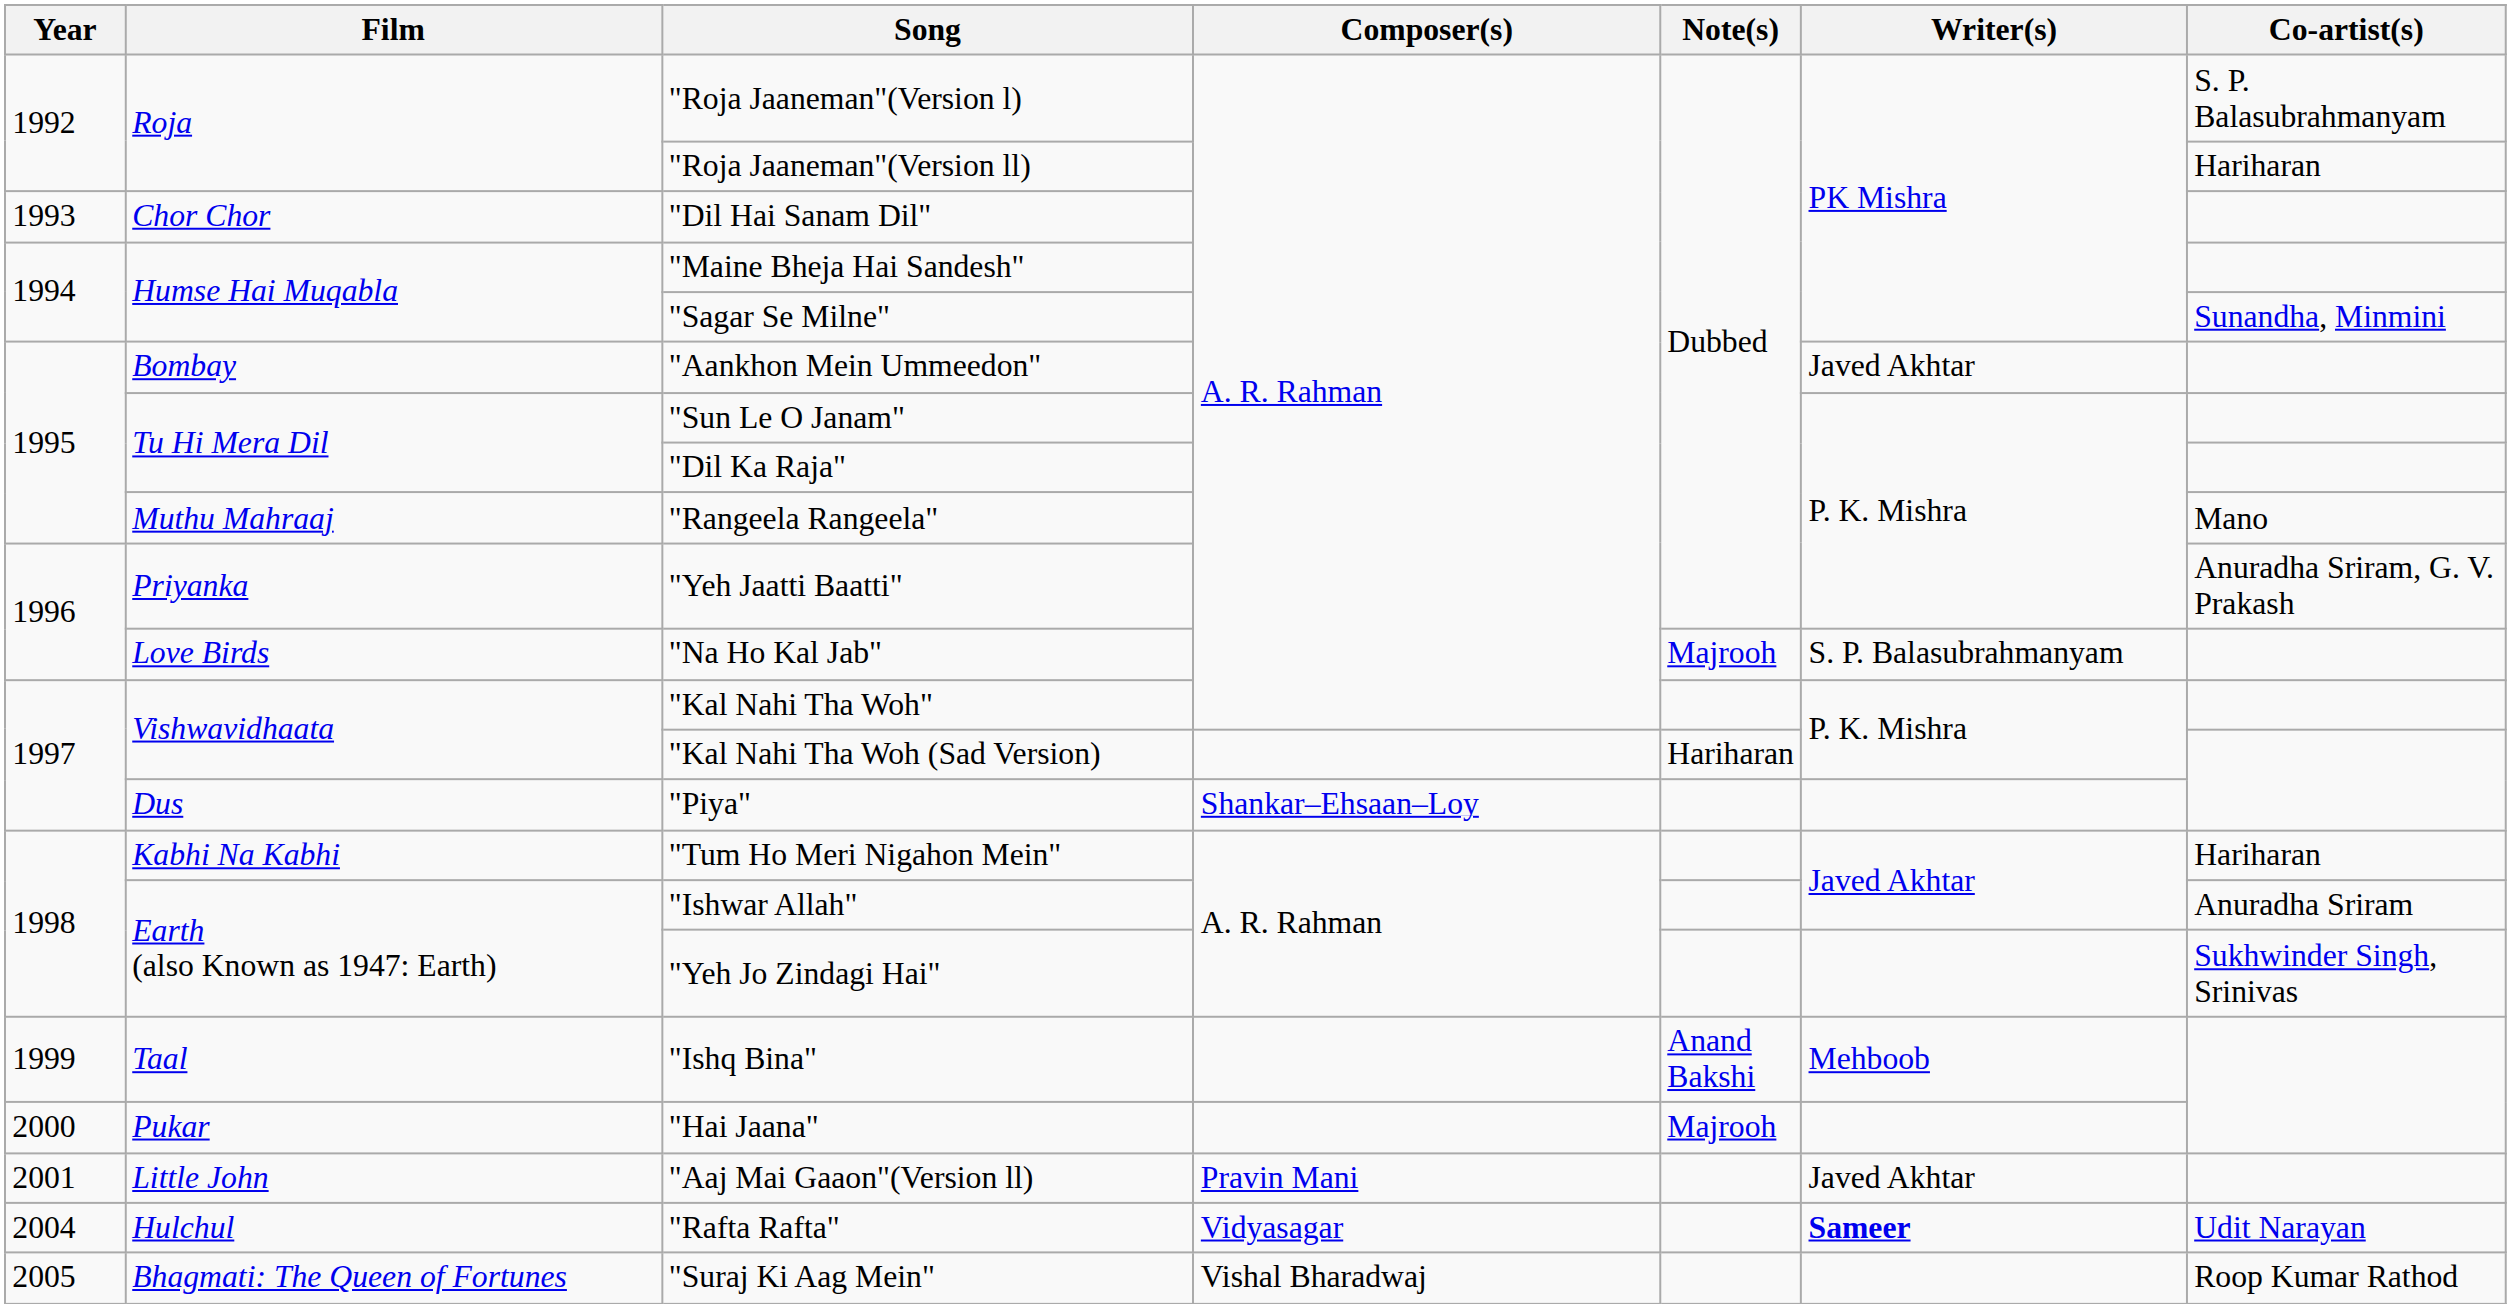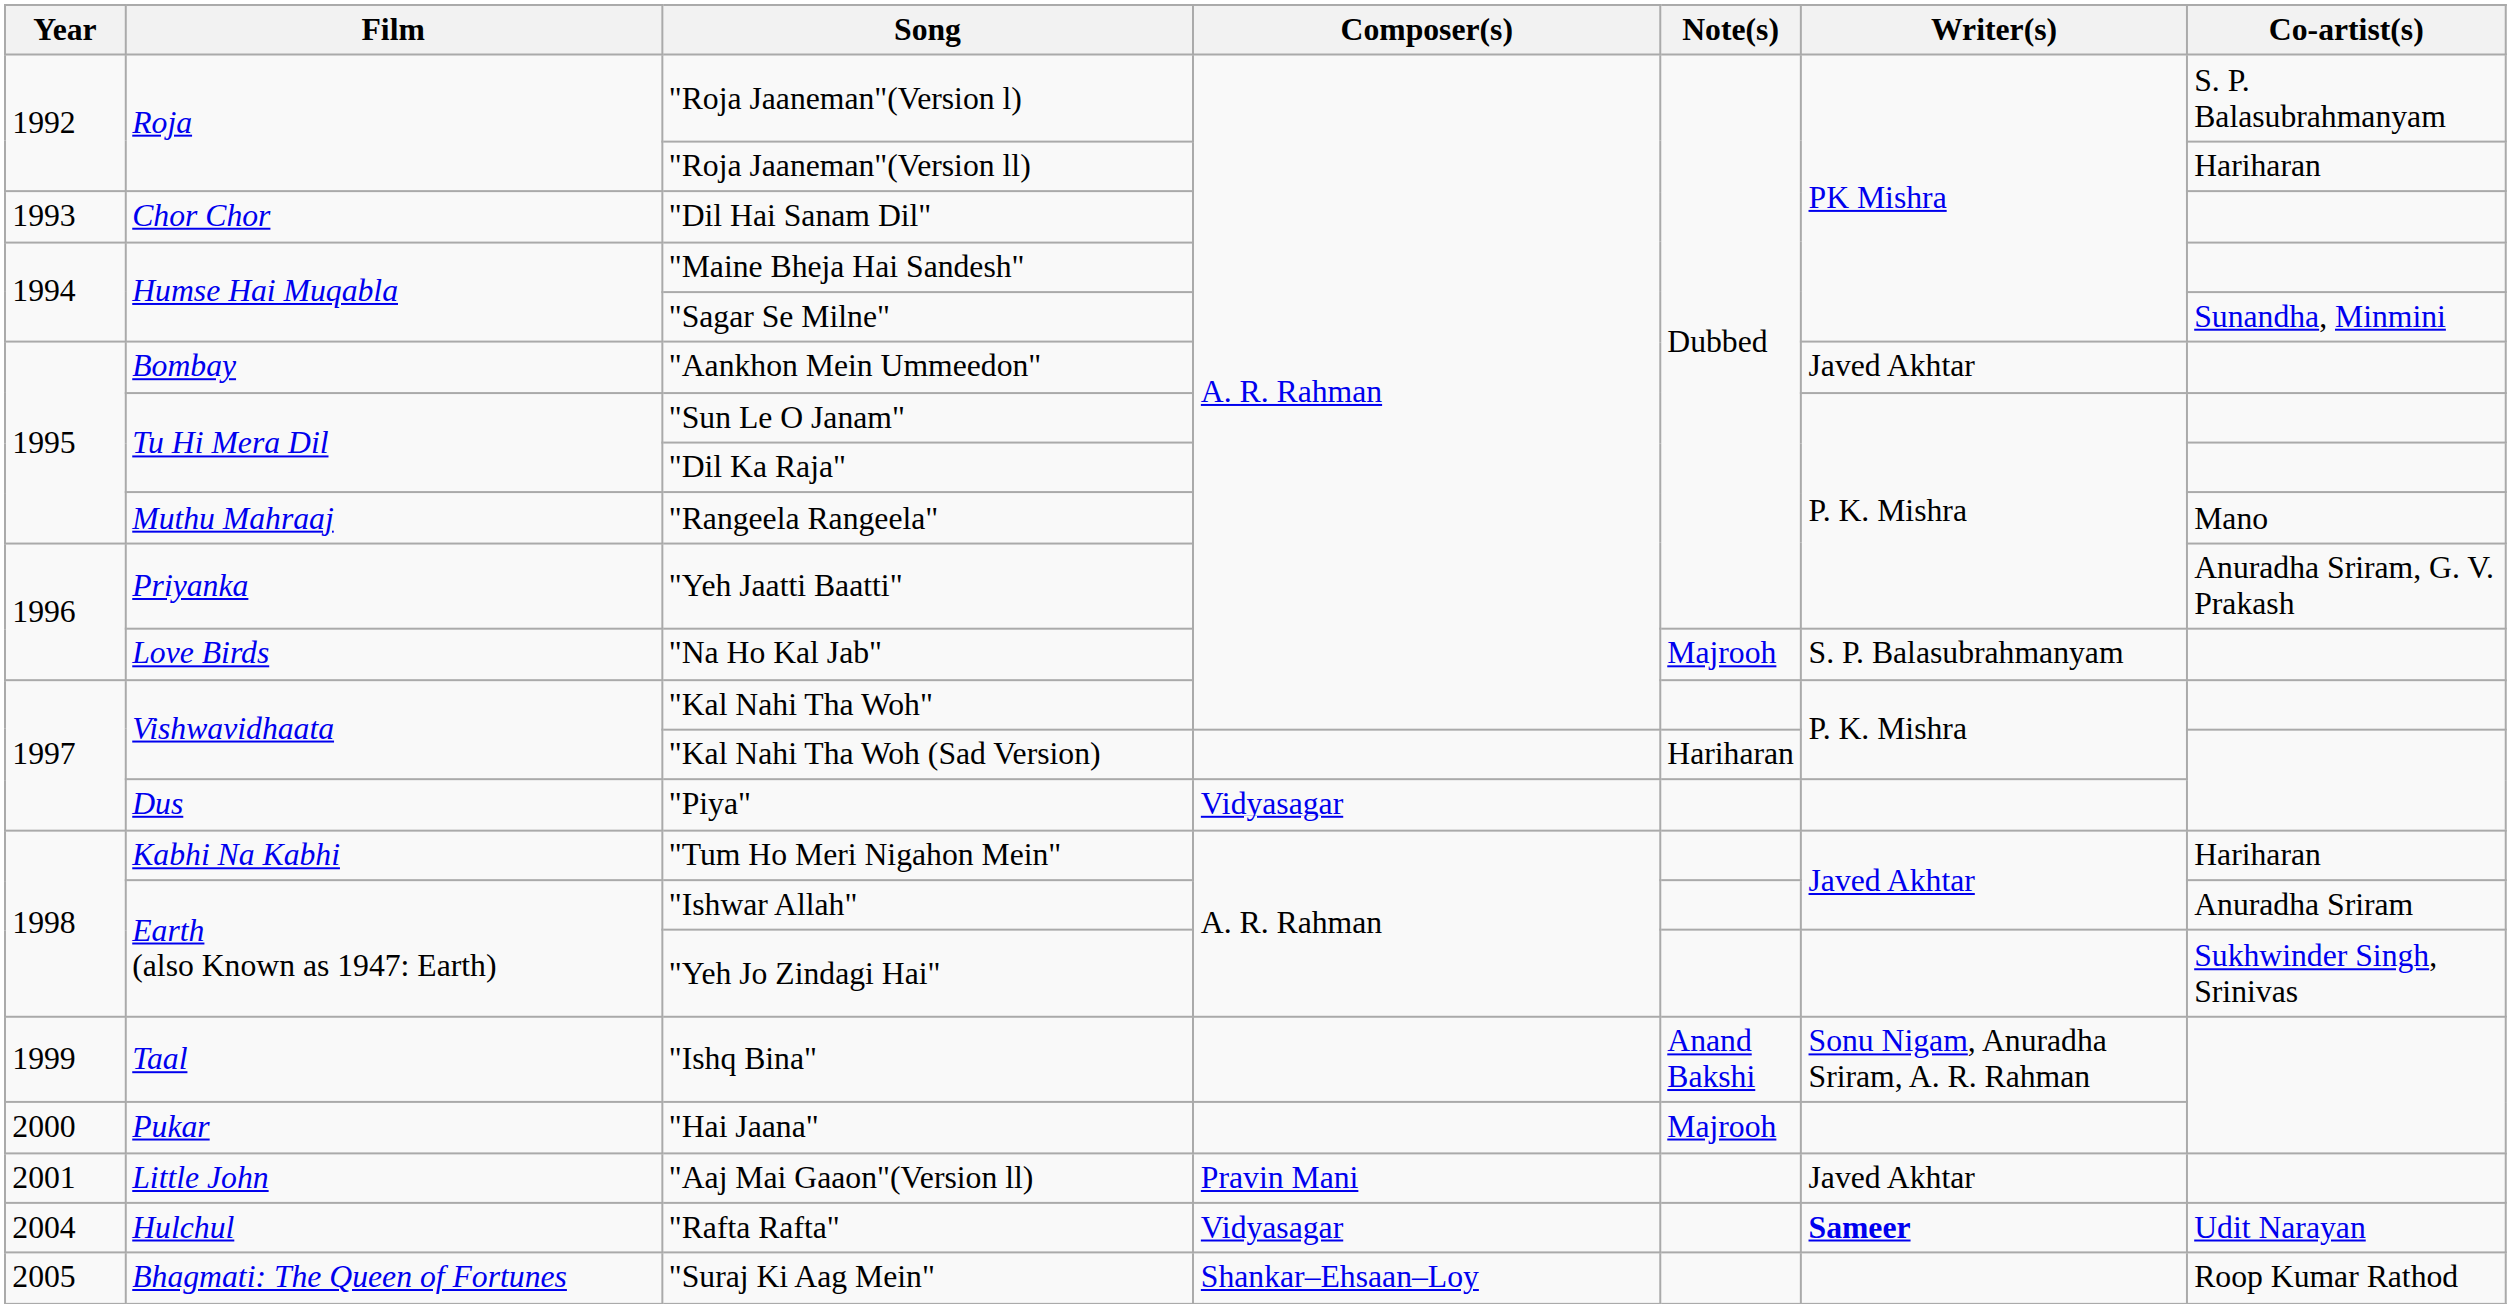"Piya" | Composer(s): Shankar–Ehsaan–Loy -> Vidyasagar
"Ishq Bina" | Writer(s): Mehboob -> Sonu Nigam, Anuradha Sriram, A. R. Rahman
"Suraj Ki Aag Mein" | Composer(s): Vishal Bharadwaj -> Shankar–Ehsaan–Loy
